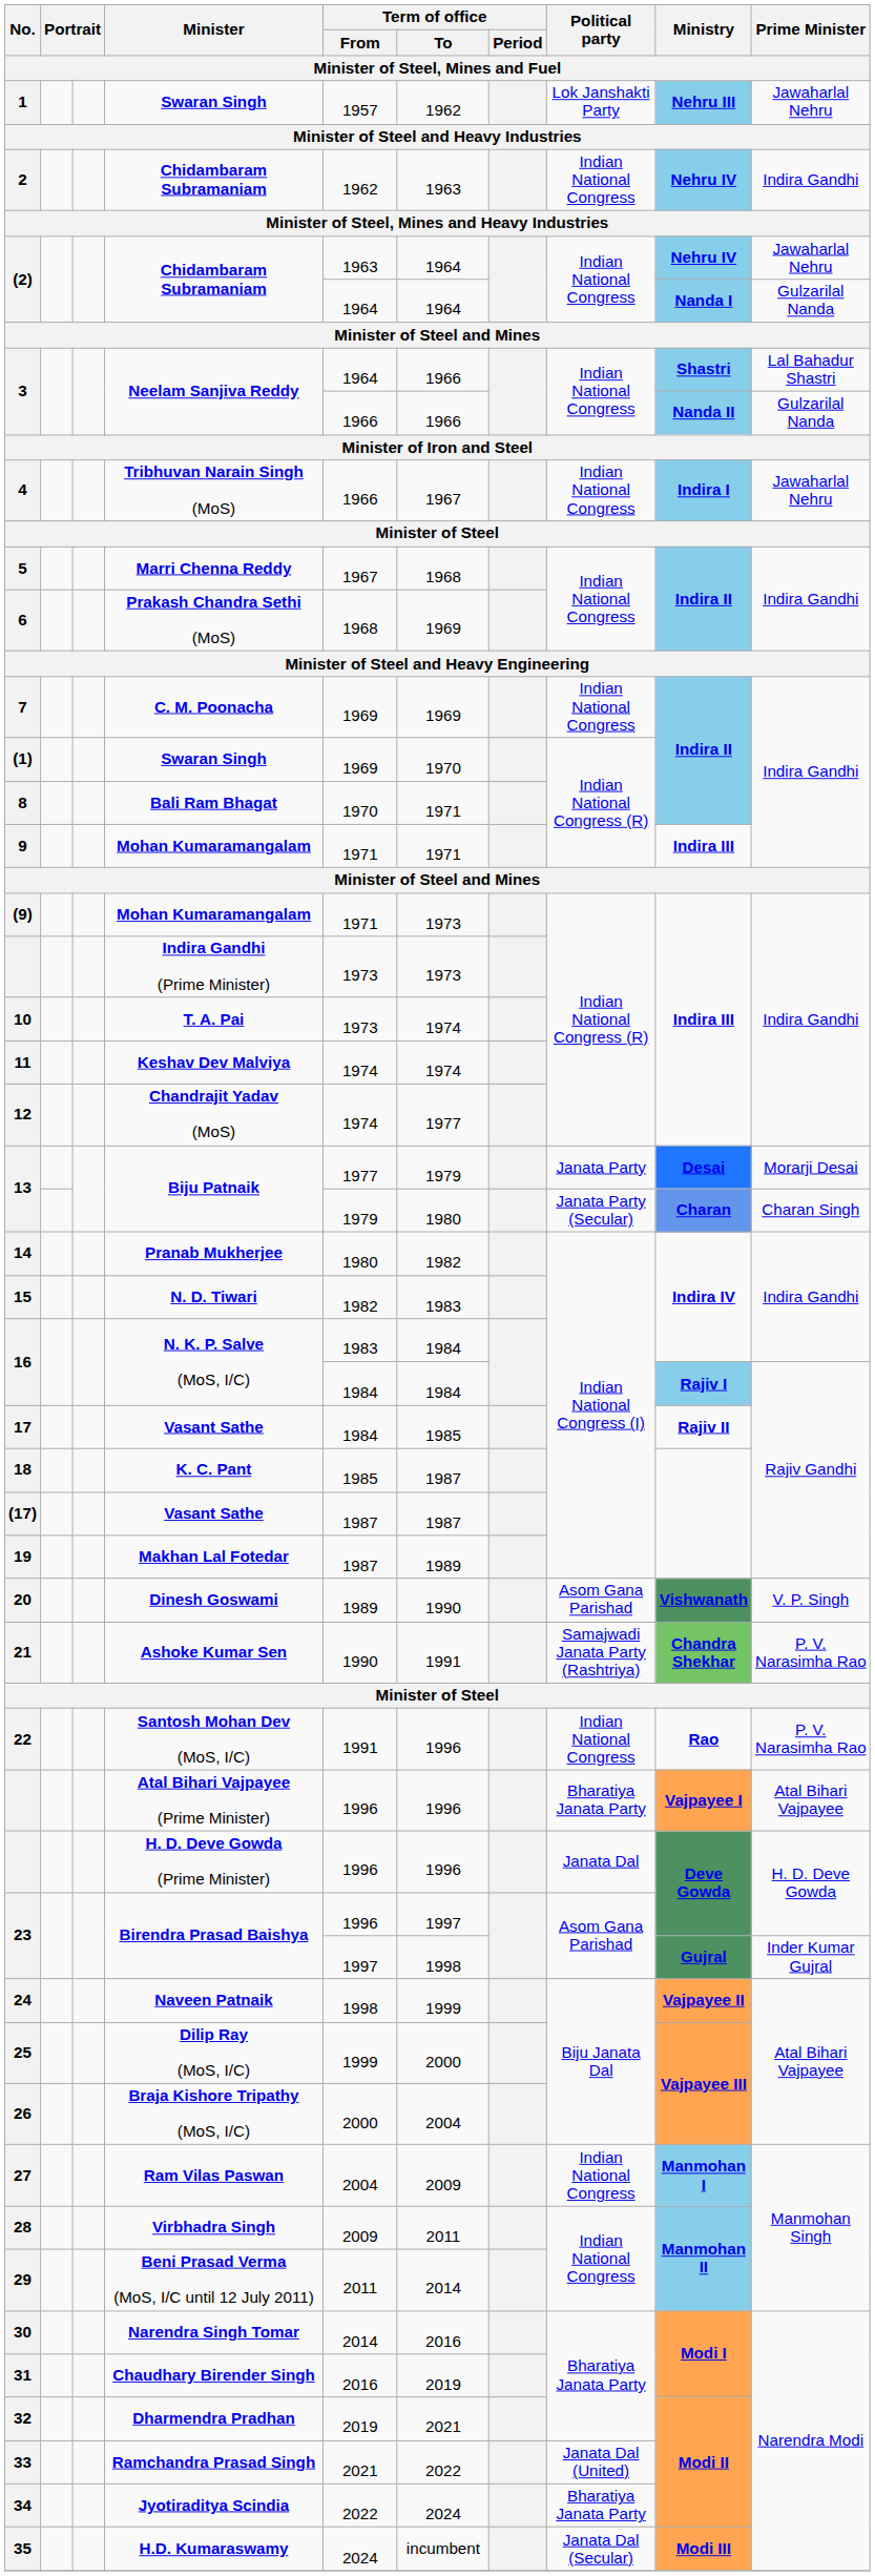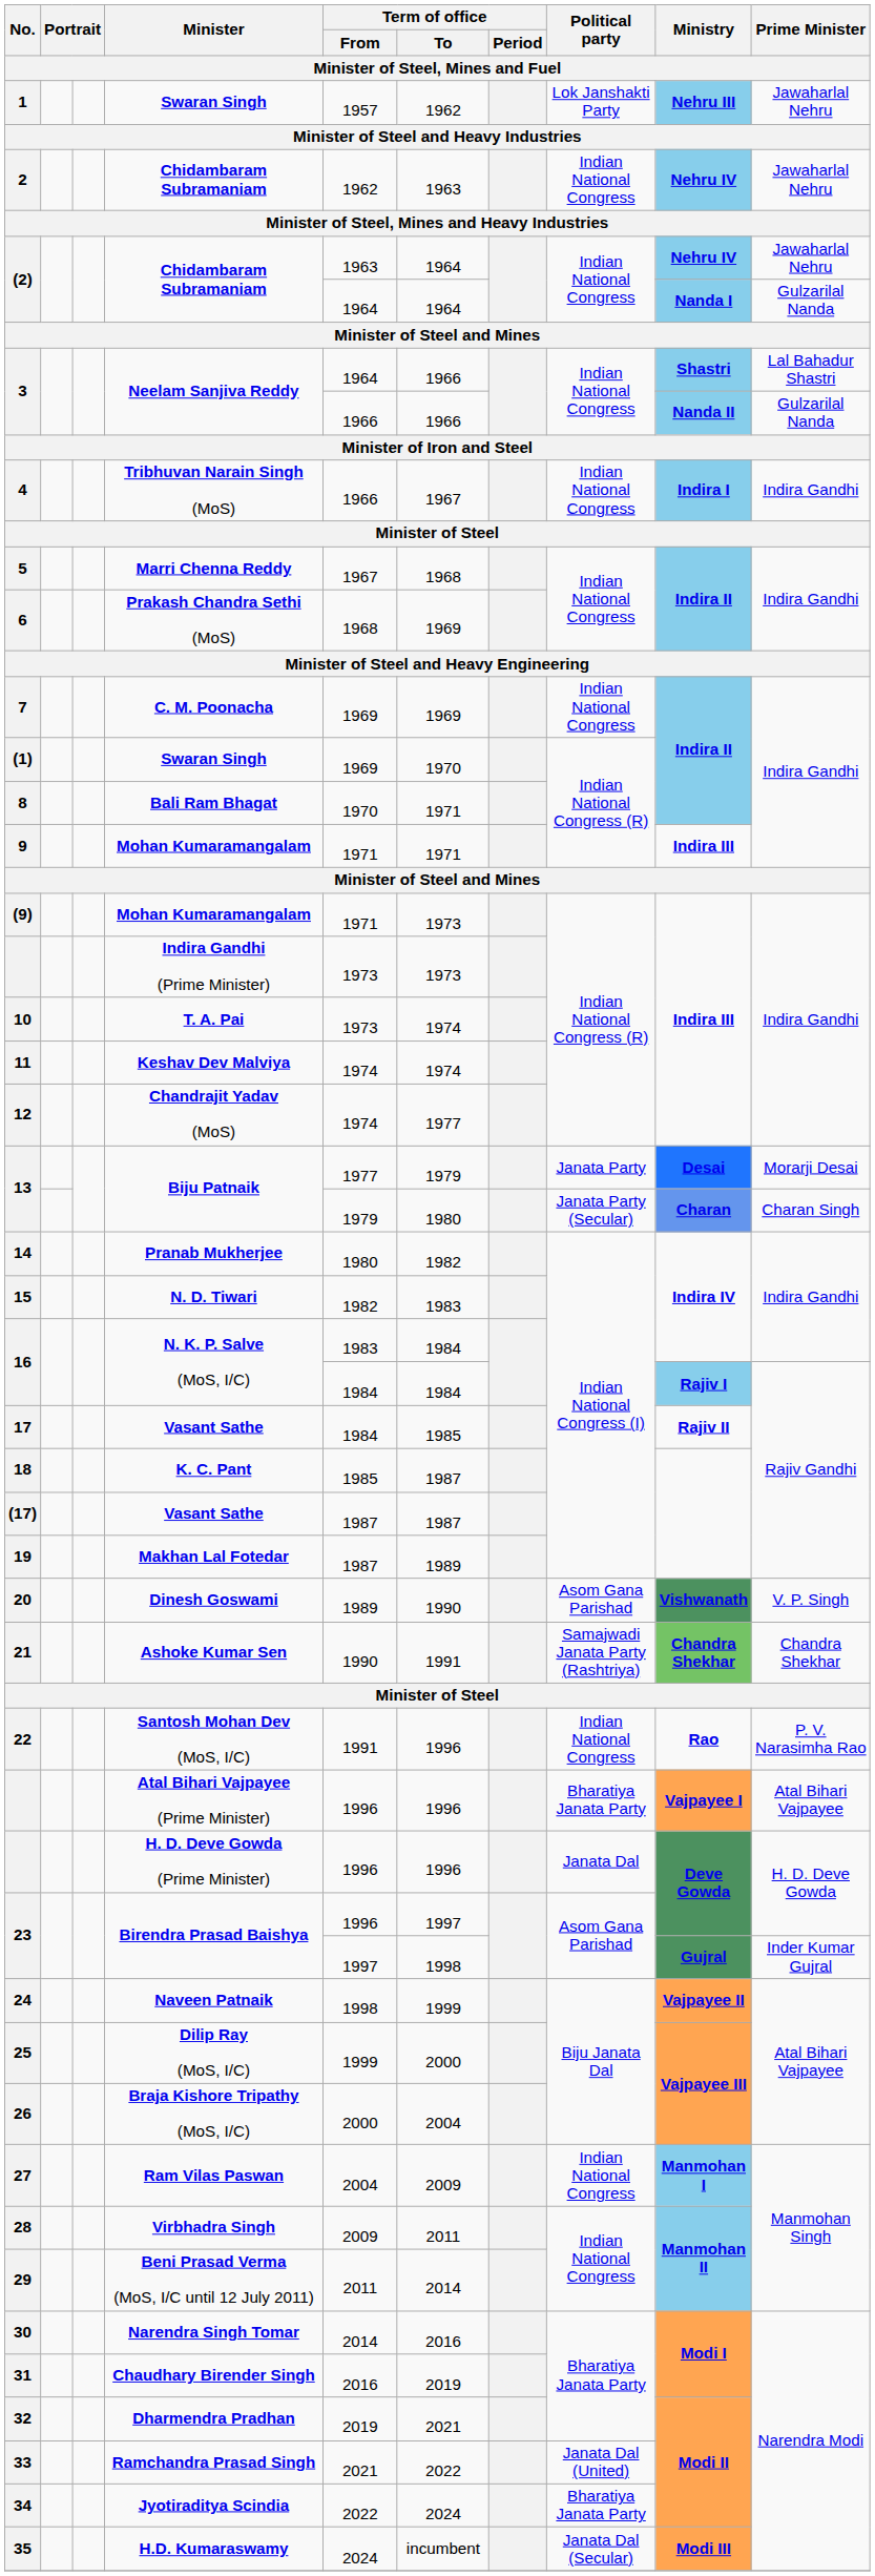2 | Prime Minister: Indira Gandhi -> Jawaharlal Nehru
4 | Prime Minister: Jawaharlal Nehru -> Indira Gandhi
21 | Prime Minister: P. V. Narasimha Rao -> Chandra Shekhar
